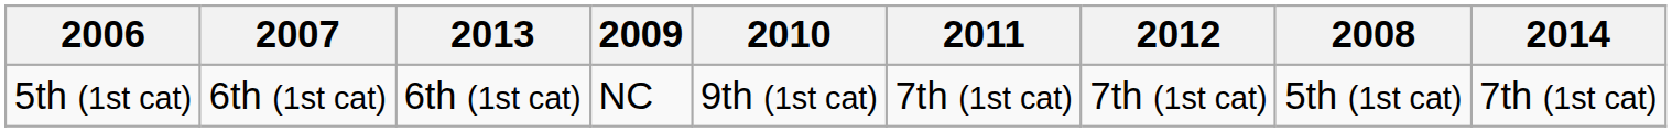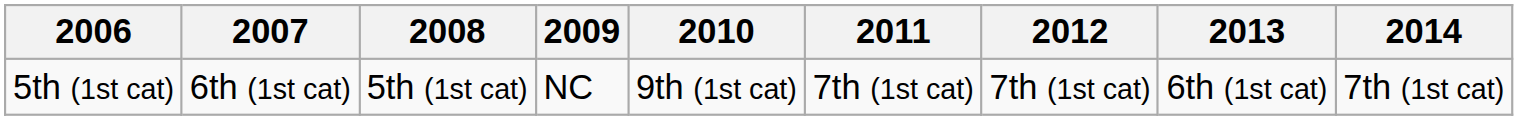columns swapped: 2008 <-> 2013
